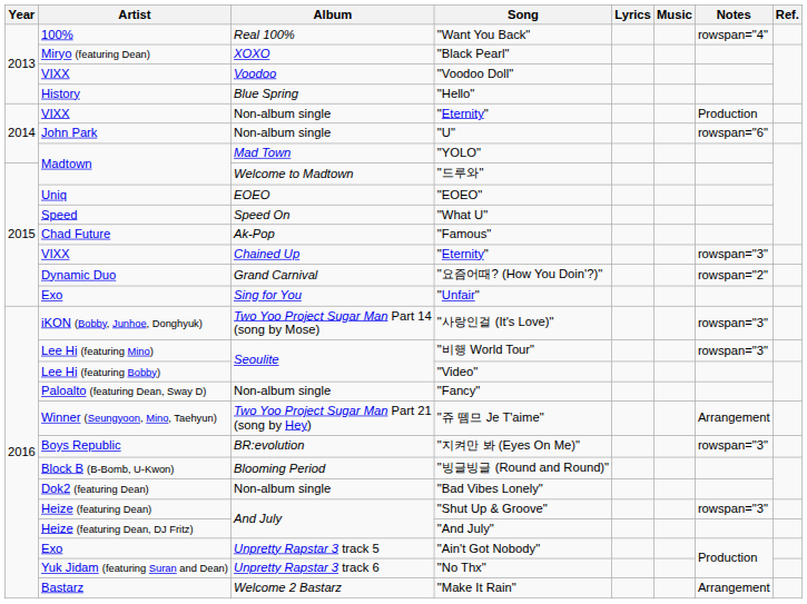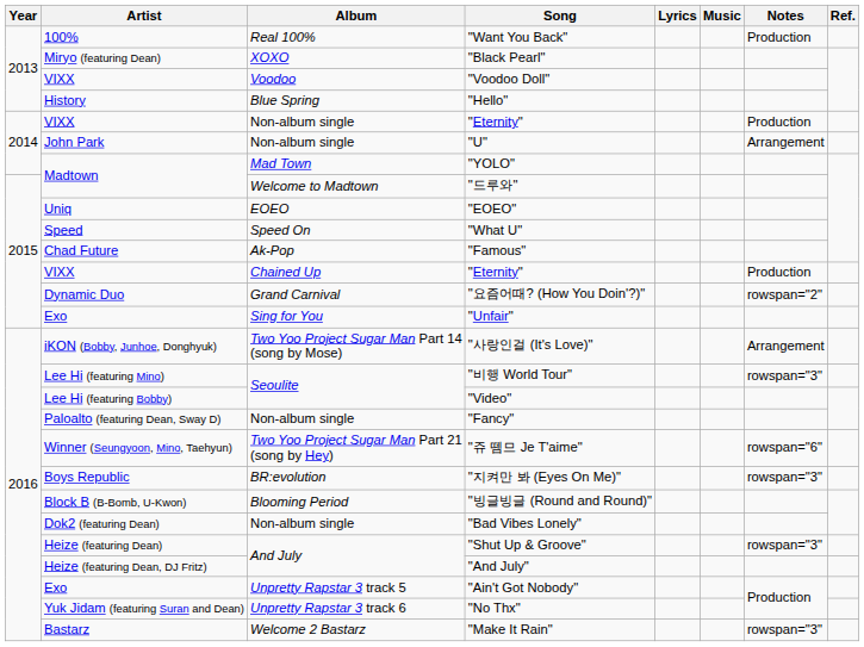"Want You Back" | Notes: rowspan="4" -> Production
"U" | Notes: rowspan="6" -> Arrangement
Chained Up / "Eternity" | Notes: rowspan="3" -> Production
"사랑인걸 (It's Love)" | Notes: rowspan="3" -> Arrangement
"쥬 뗌므 Je T'aime" | Notes: Arrangement -> rowspan="6"
"Make It Rain" | Notes: Arrangement -> rowspan="3"
